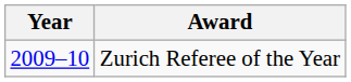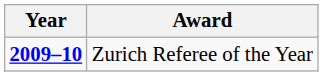Zurich Referee of the Year | Year: normal -> bold
